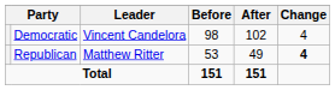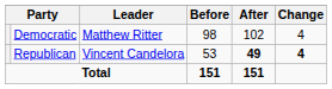Democratic | Leader: Vincent Candelora -> Matthew Ritter
Republican | Leader: Matthew Ritter -> Vincent Candelora
Republican | After: normal -> bold
